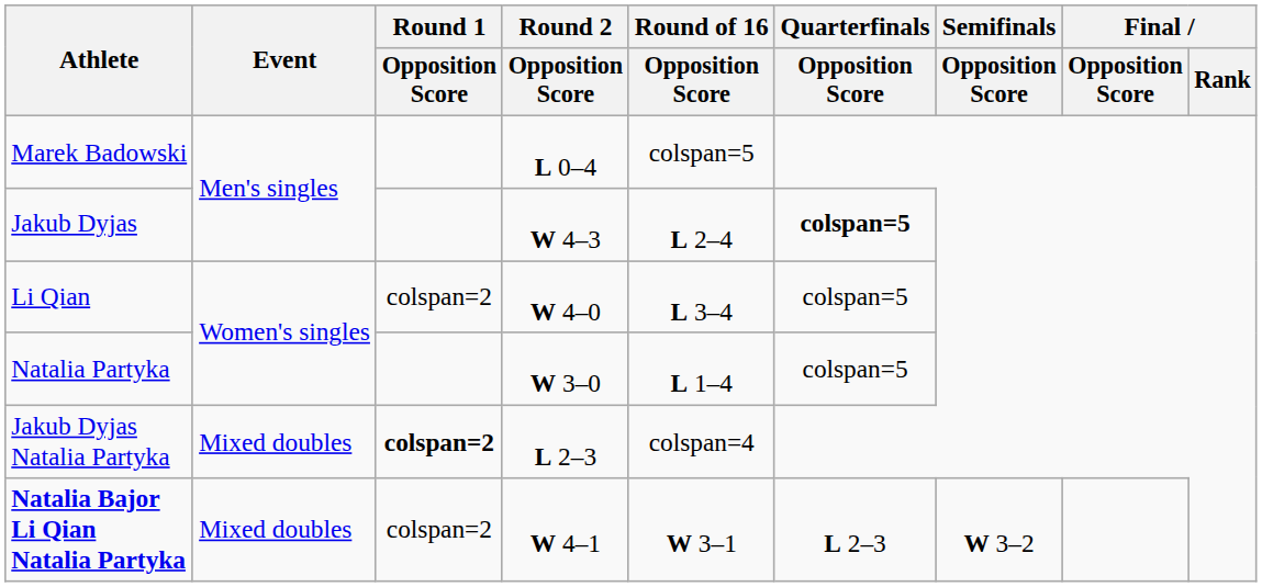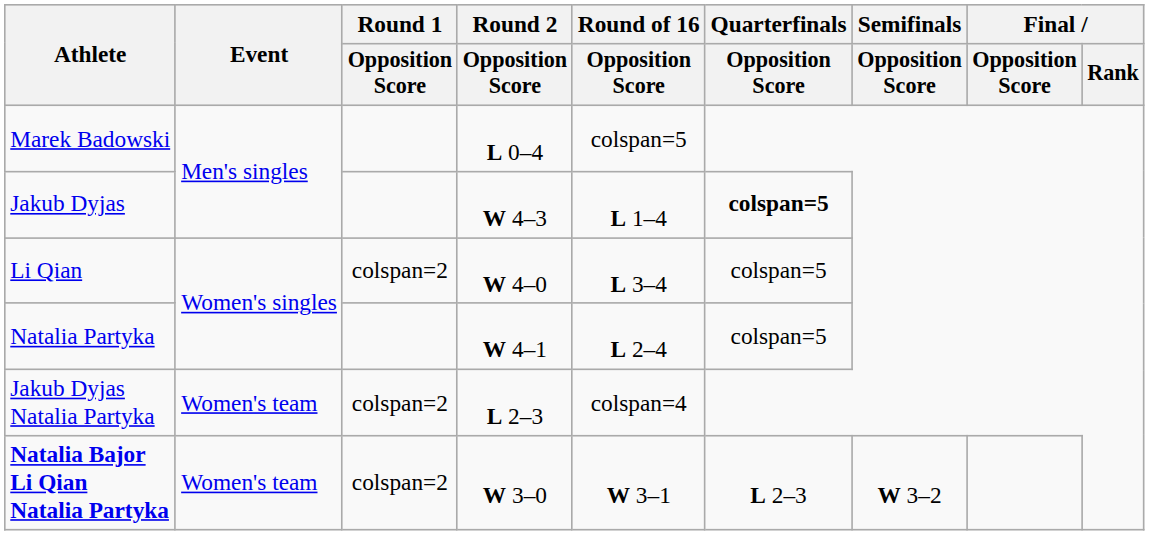Jakub Dyjas | Round of 16 / Opposition Score: L 2–4 -> L 1–4
Natalia Partyka | Round 2 / Opposition Score: W 3–0 -> W 4–1
Natalia Partyka | Round of 16 / Opposition Score: L 1–4 -> L 2–4
Jakub Dyjas Natalia Partyka | Event: Mixed doubles -> Women's team
Jakub Dyjas Natalia Partyka | Round 1 / Opposition Score: bold -> normal
Natalia Bajor Li Qian Natalia Partyka | Event: Mixed doubles -> Women's team
Natalia Bajor Li Qian Natalia Partyka | Round 2 / Opposition Score: W 4–1 -> W 3–0
